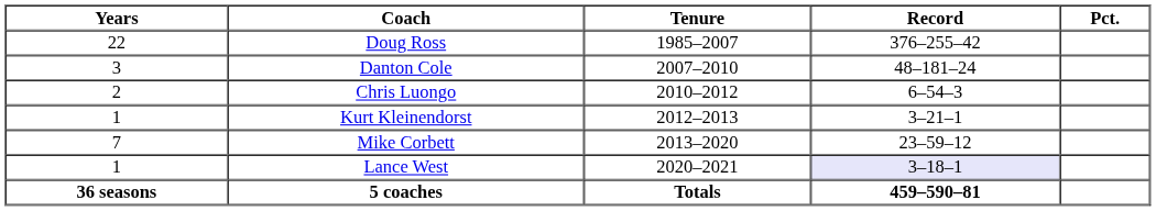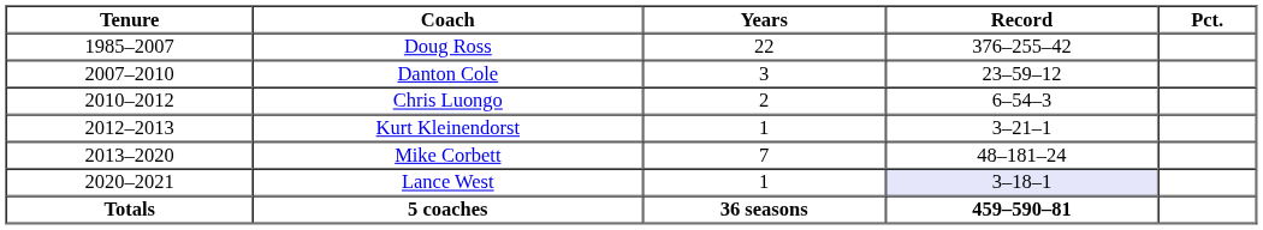columns swapped: Tenure <-> Years
Danton Cole | Record: 48–181–24 -> 23–59–12
Mike Corbett | Record: 23–59–12 -> 48–181–24
